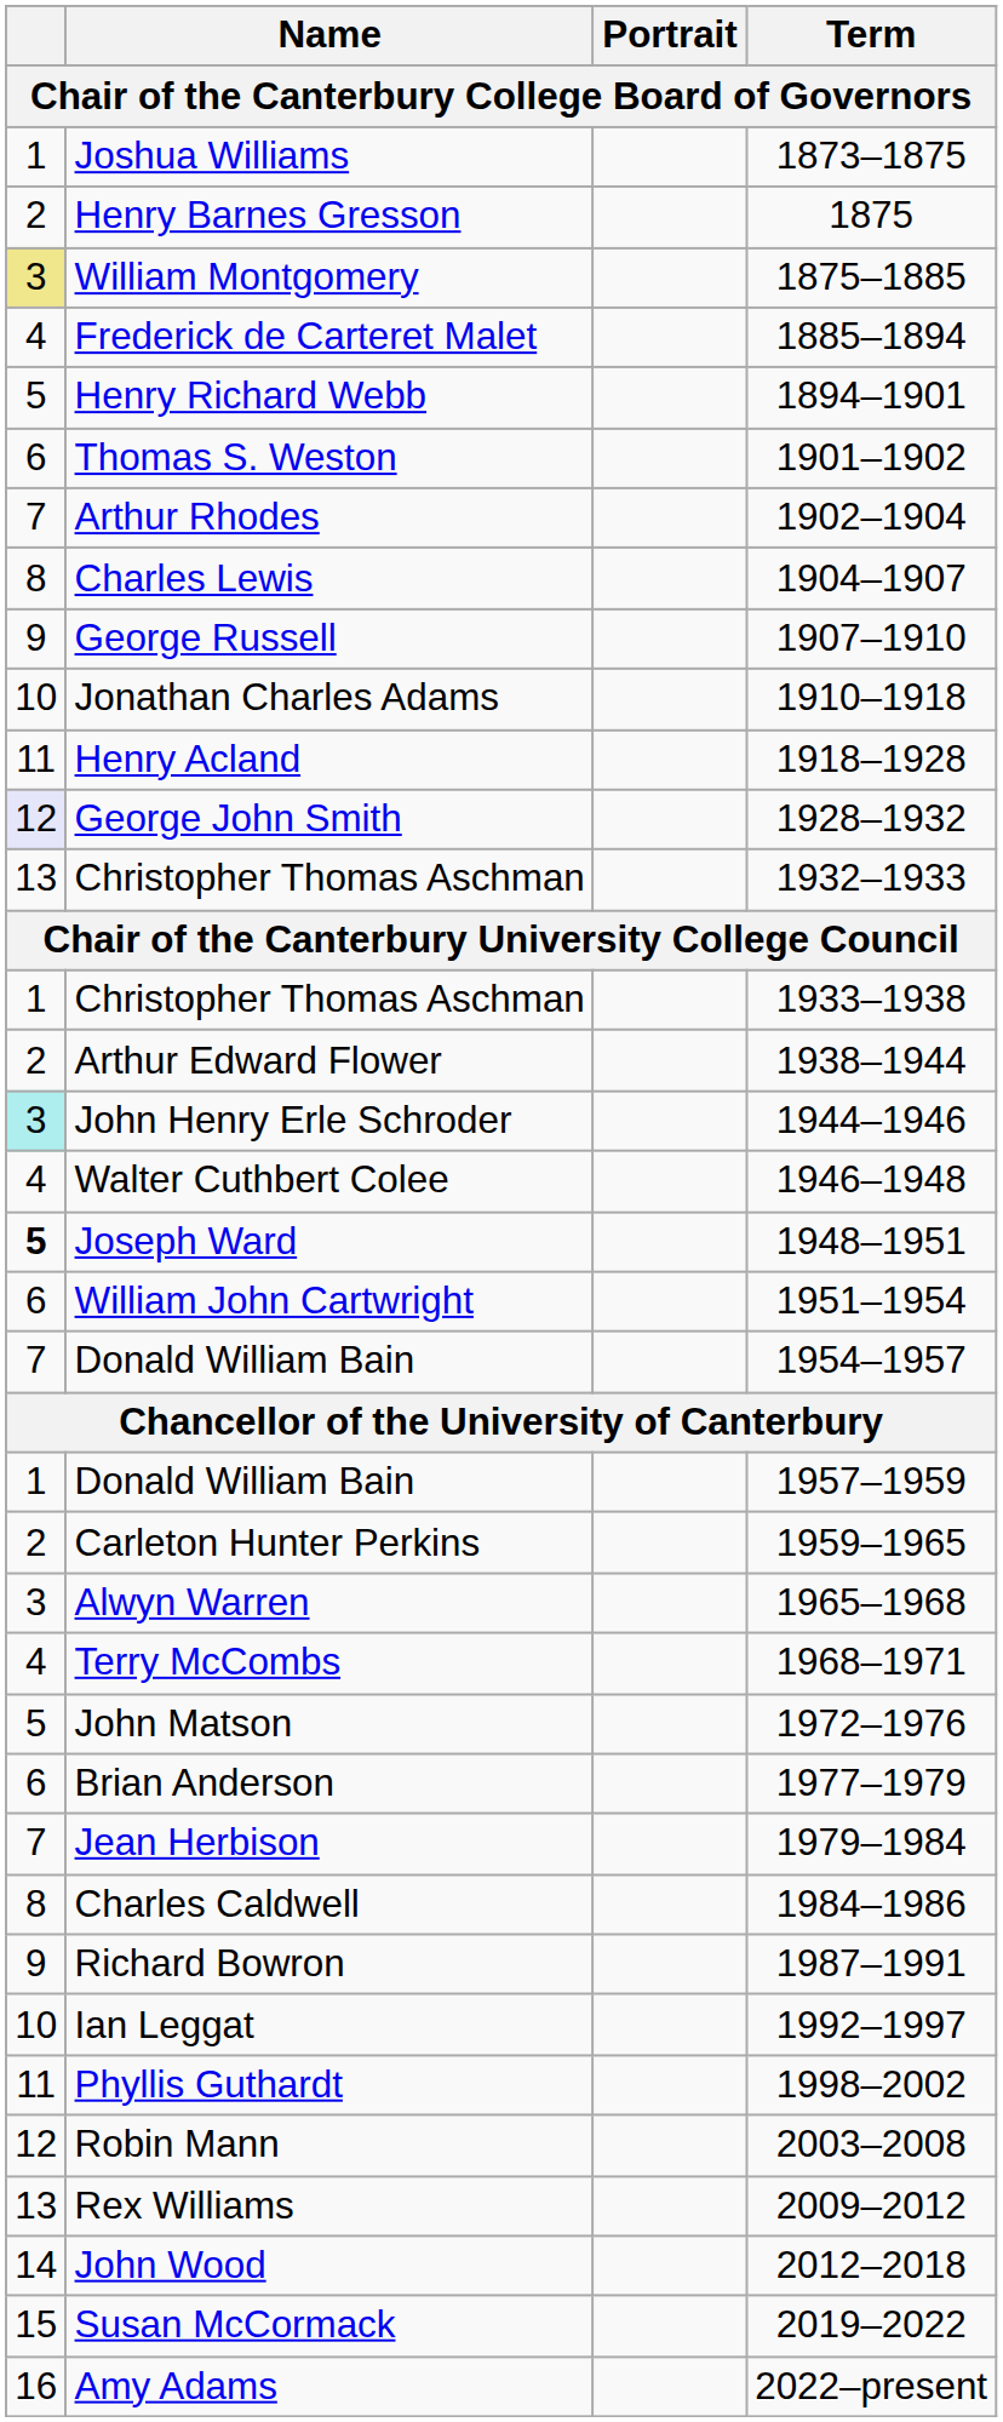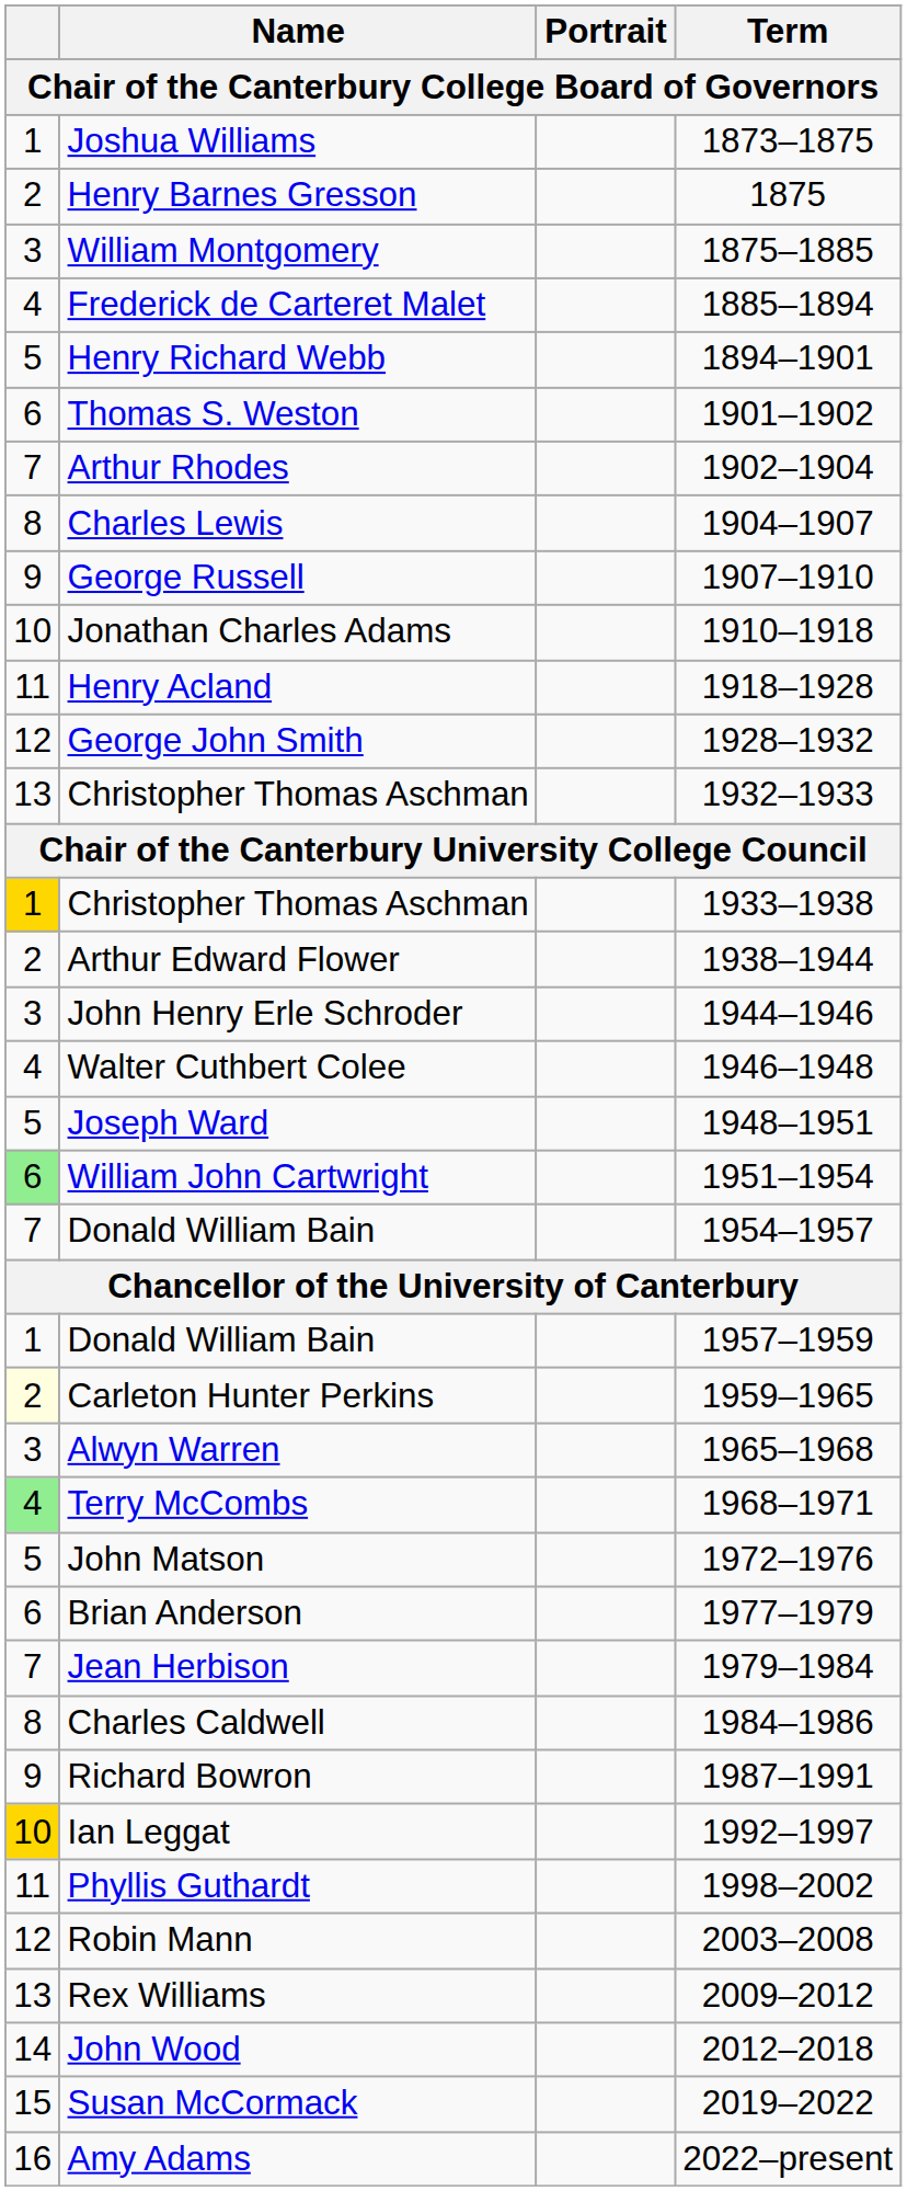William Montgomery | column 1: khaki background -> no background
George John Smith | column 1: lavender background -> no background
Christopher Thomas Aschman / 1933–1938 | column 1: no background -> gold background
John Henry Erle Schroder | column 1: paleturquoise background -> no background
Joseph Ward | column 1: bold -> normal
William John Cartwright | column 1: no background -> lightgreen background
Carleton Hunter Perkins | column 1: no background -> lightyellow background
Terry McCombs | column 1: no background -> lightgreen background
Ian Leggat | column 1: no background -> gold background
